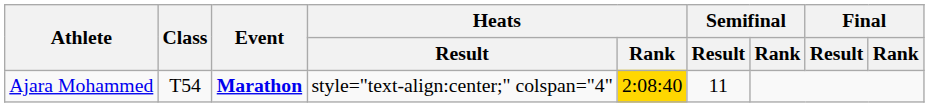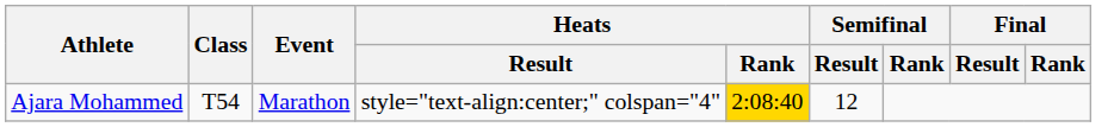Ajara Mohammed | Event: bold -> normal
Ajara Mohammed | Semifinal / Result: 11 -> 12
